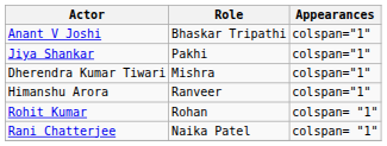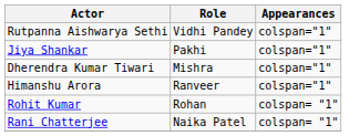- row: Anant V Joshi | Bhaskar Tripathi | colspan="1"
+ row: Rutpanna Aishwarya Sethi | Vidhi Pandey | colspan="1"
